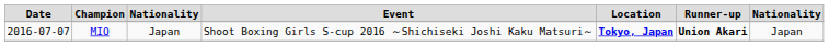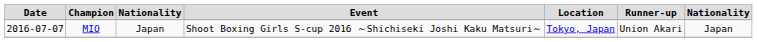MIO | Location: bold -> normal
MIO | Runner-up: bold -> normal
